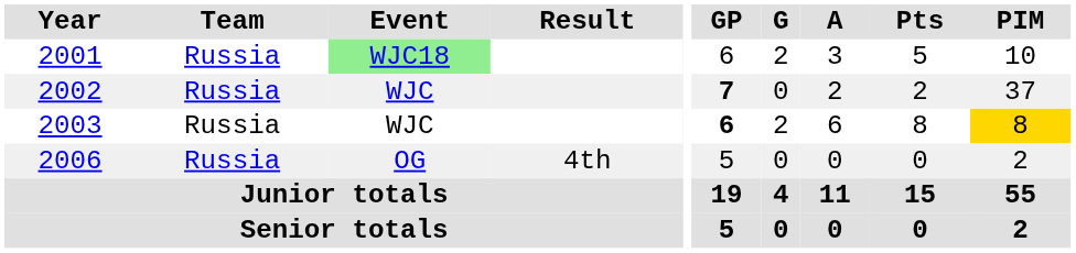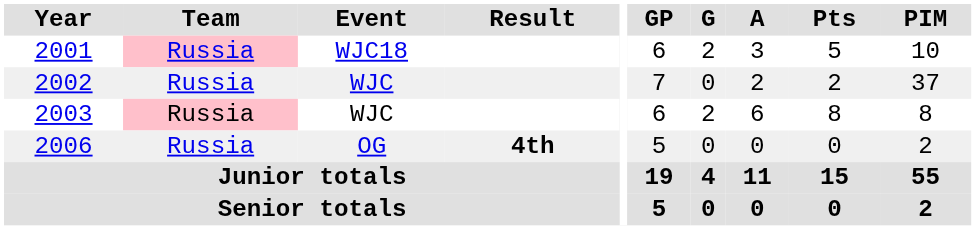2001 | Team: no background -> pink background
2001 | Event: lightgreen background -> no background
2002 | GP: bold -> normal
2003 | Team: no background -> pink background
2003 | GP: bold -> normal
2003 | PIM: gold background -> no background
2006 | Result: normal -> bold
